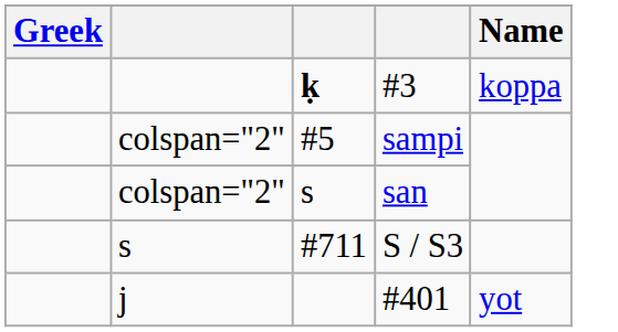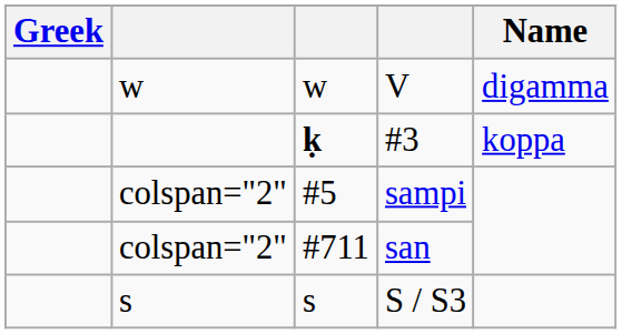+ row: w | w | V | digamma
san | column 3: s -> #711
S / S3 | column 3: #711 -> s
- row: j | #401 | yot
